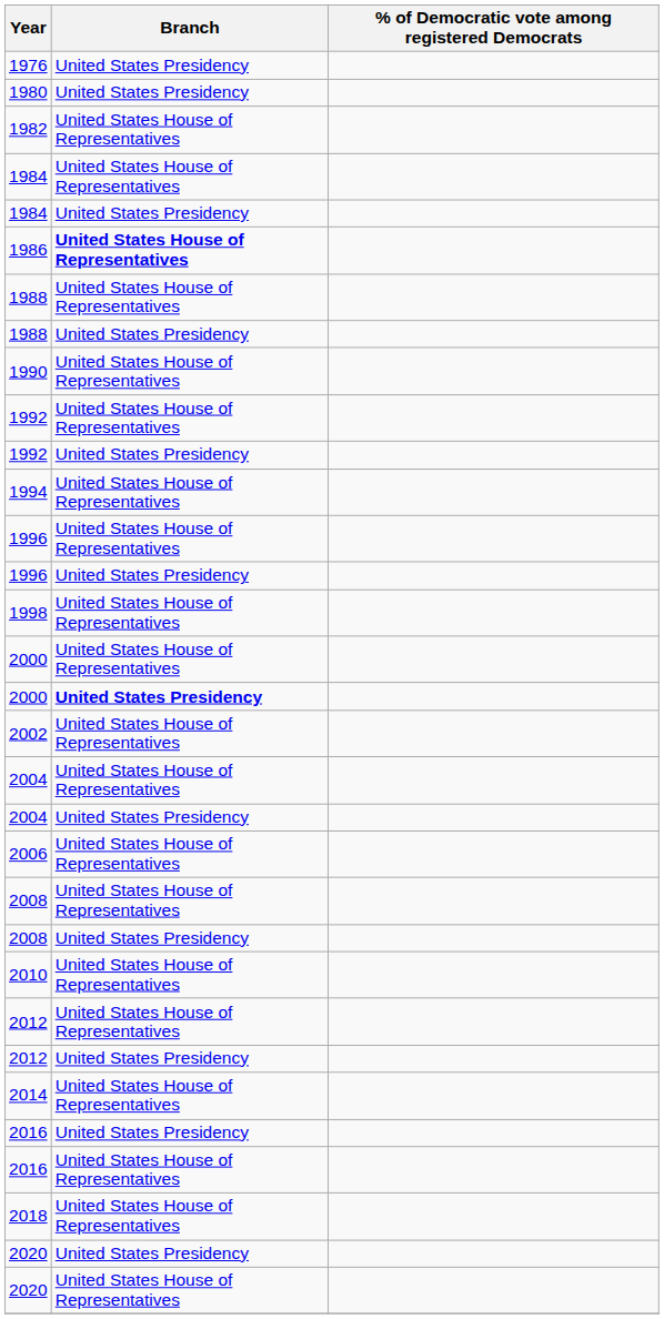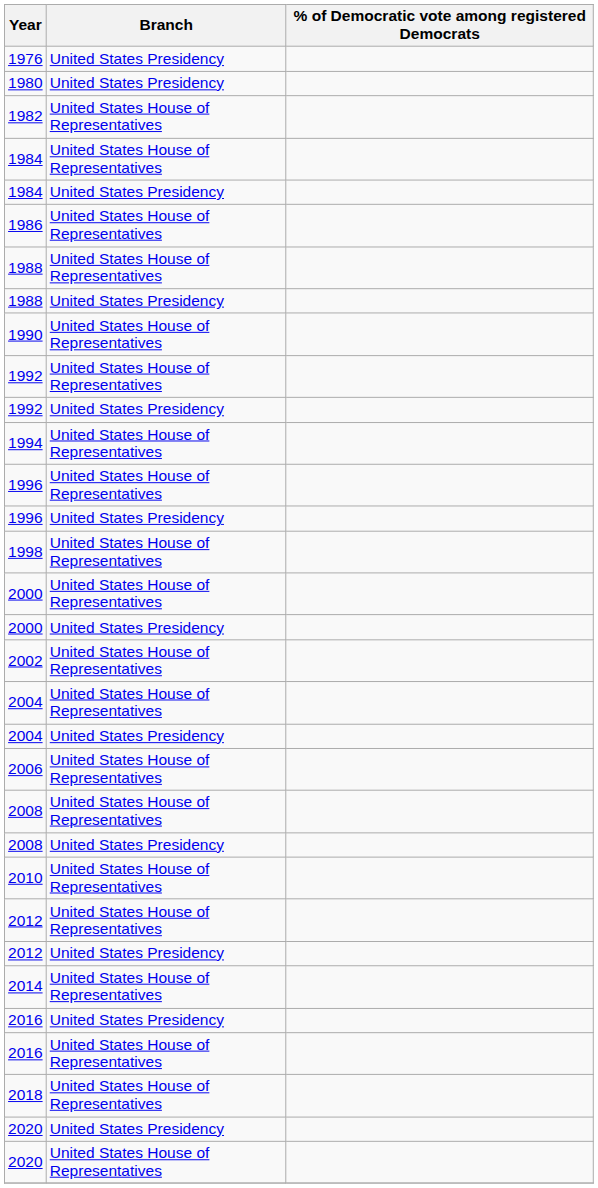1986 | Branch: bold -> normal
2000 / United States Presidency | Branch: bold -> normal
